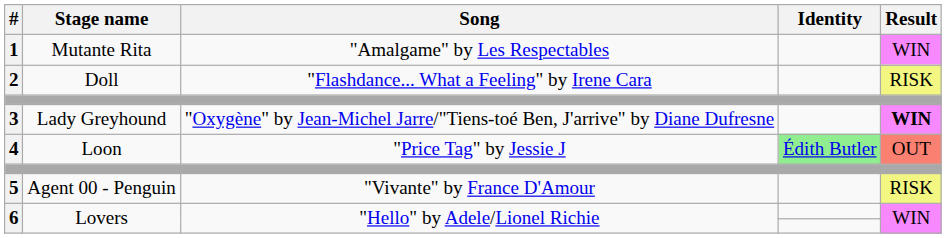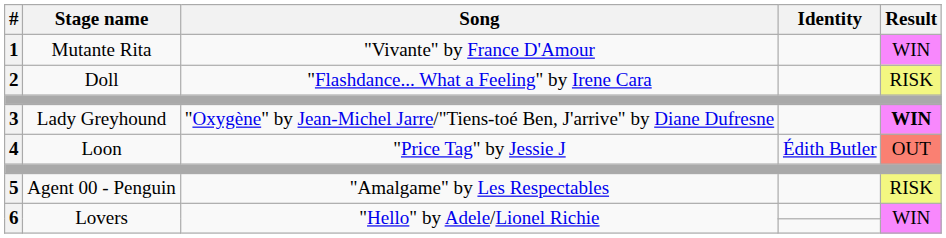1 | Song: "Amalgame" by Les Respectables -> "Vivante" by France D'Amour
4 | Identity: lightgreen background -> no background
5 | Song: "Vivante" by France D'Amour -> "Amalgame" by Les Respectables
